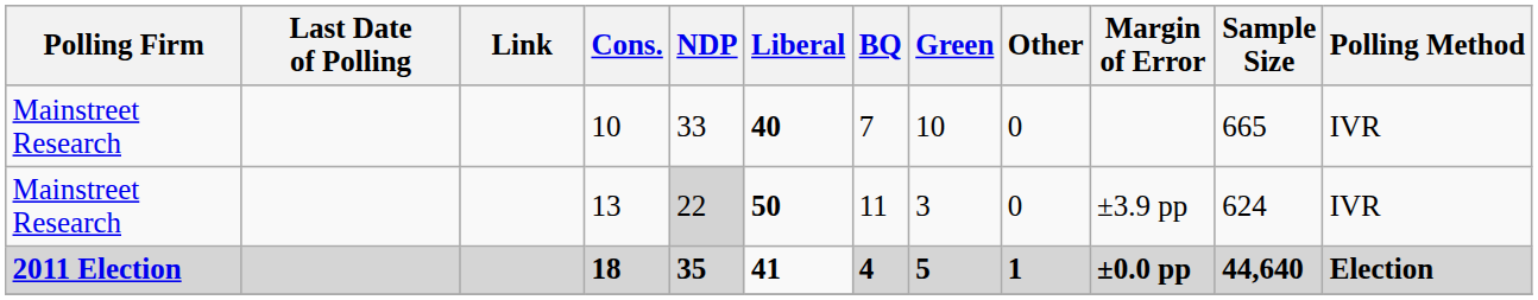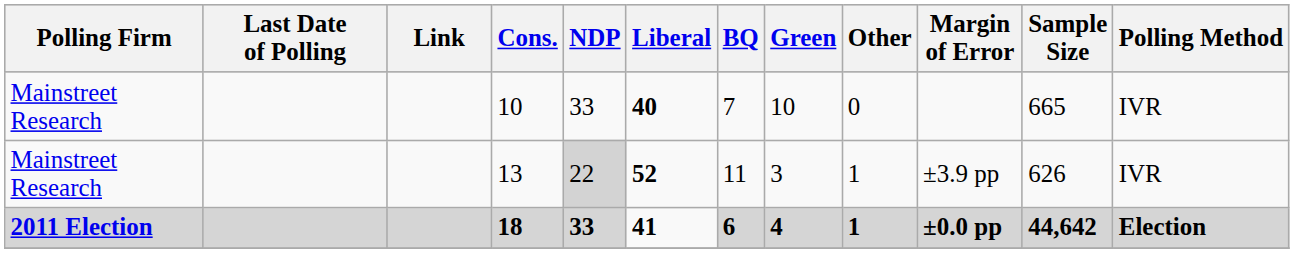13 | Liberal: 50 -> 52
13 | Other: 0 -> 1
13 | Sample Size: 624 -> 626
18 | NDP: 35 -> 33
18 | BQ: 4 -> 6
18 | Green: 5 -> 4
18 | Sample Size: 44,640 -> 44,642
